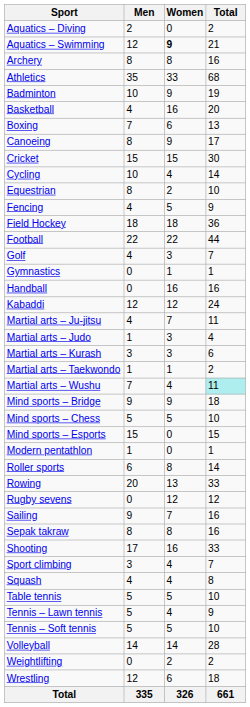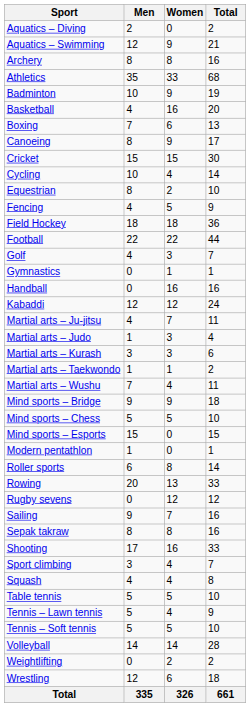Aquatics – Swimming | Women: bold -> normal
Martial arts – Wushu | Total: paleturquoise background -> no background
